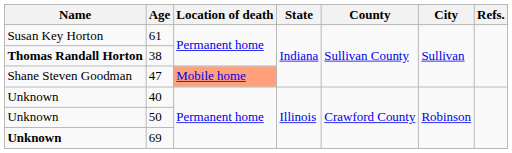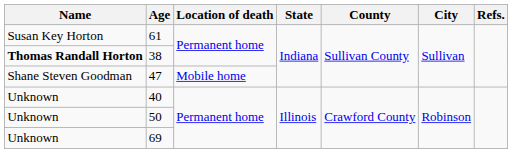47 | Location of death: lightsalmon background -> no background
69 | Name: bold -> normal
